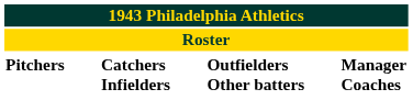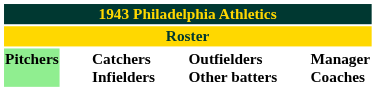Pitchers | column 1: no background -> lightgreen background
